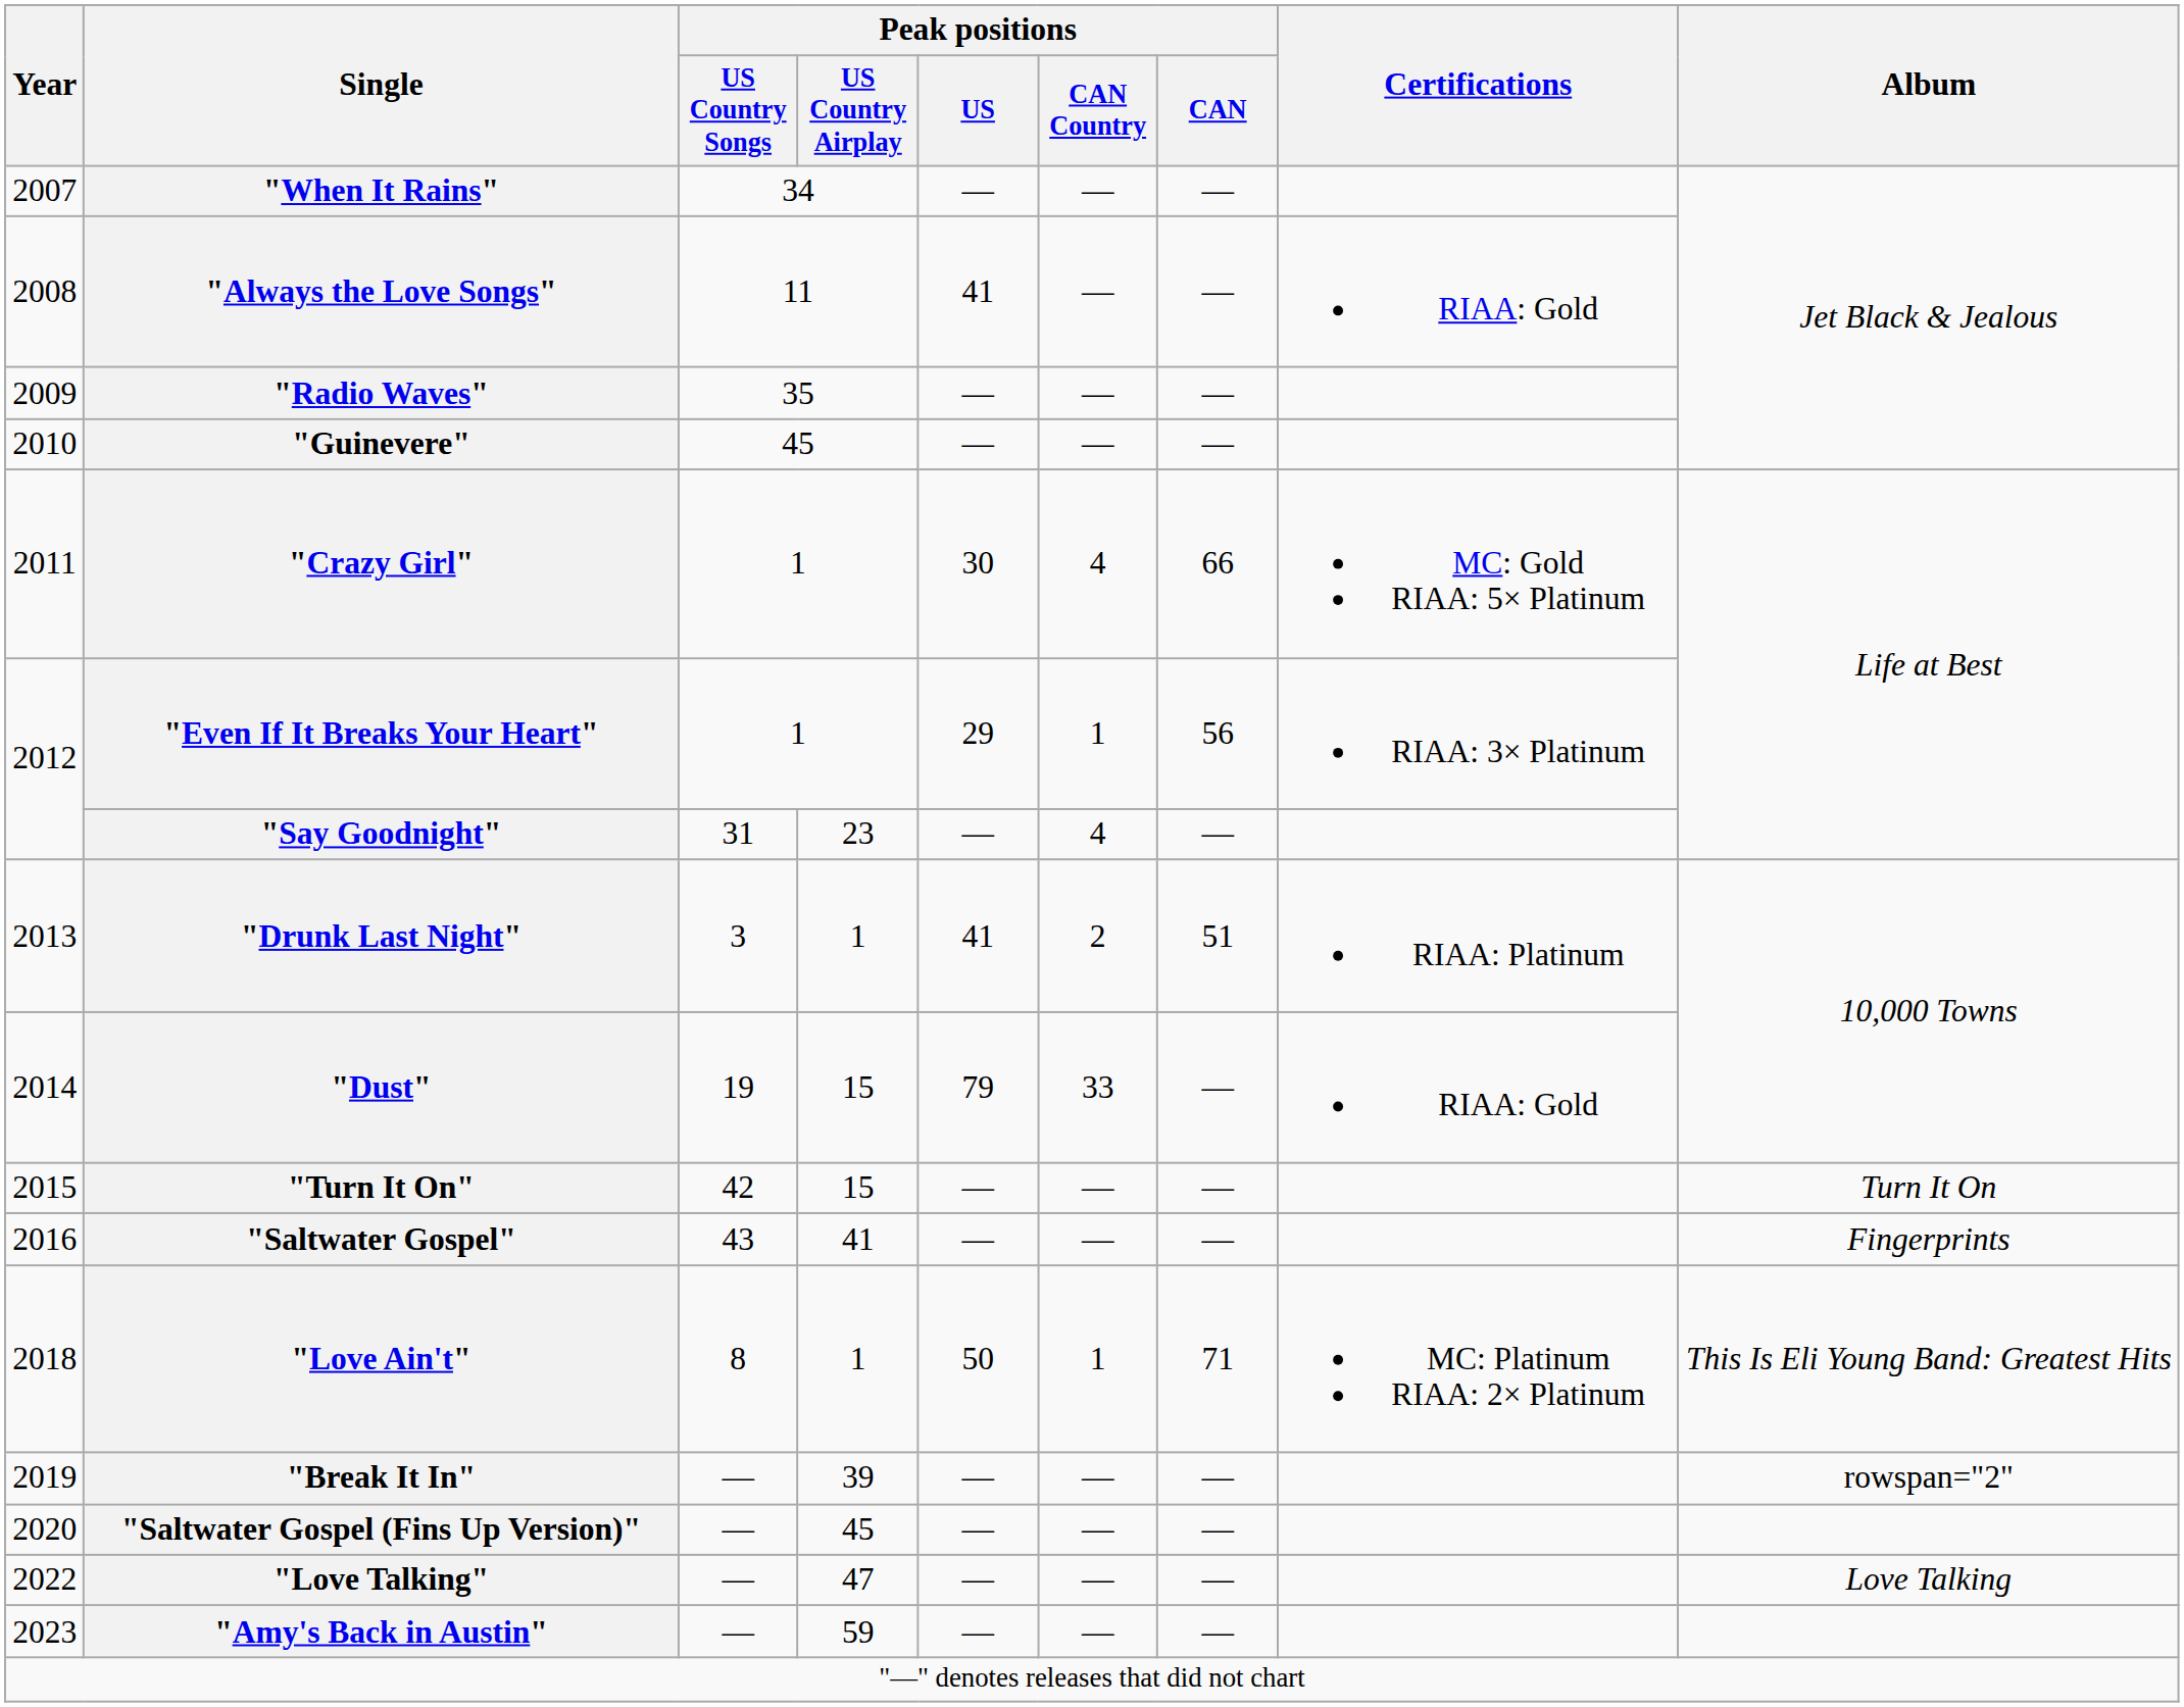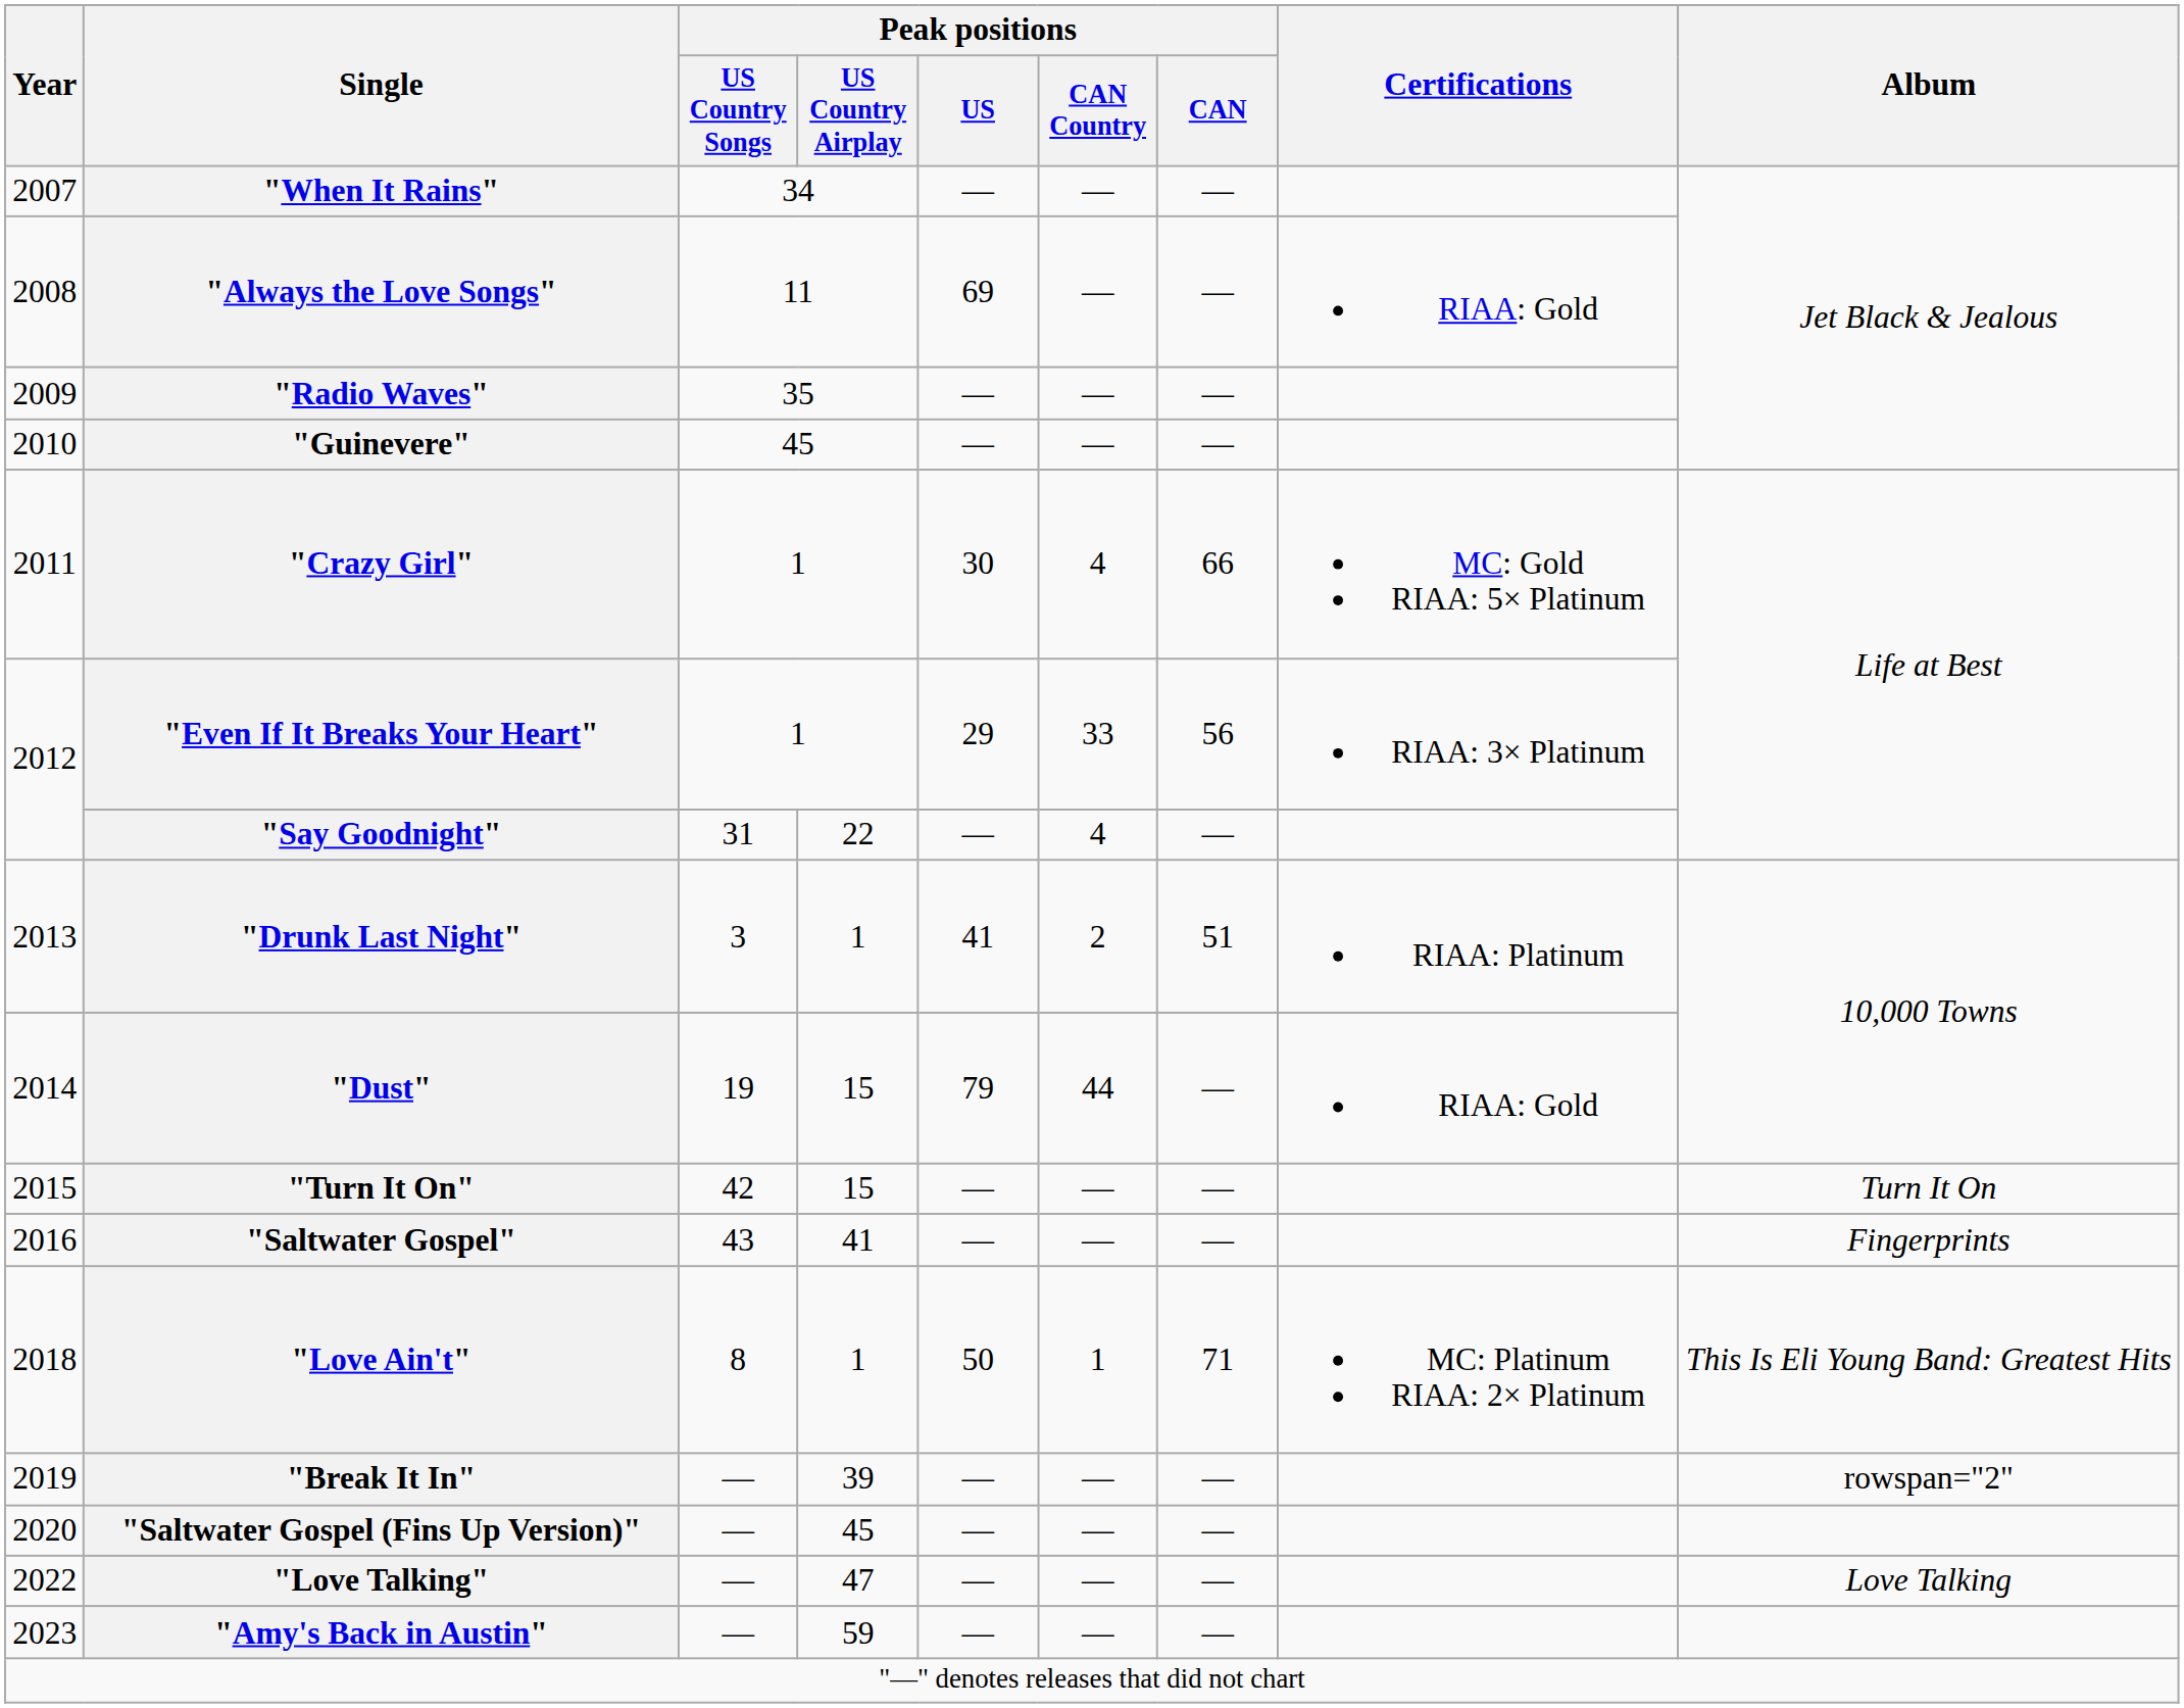"Always the Love Songs" | Peak positions / US: 41 -> 69
"Even If It Breaks Your Heart" | Peak positions / CAN Country: 1 -> 33
"Say Goodnight" | Peak positions / US Country Airplay: 23 -> 22
"Dust" | Peak positions / CAN Country: 33 -> 44
